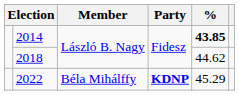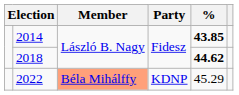2018 | %: normal -> bold
2022 | Member: no background -> lightsalmon background
2022 | Party: bold -> normal
